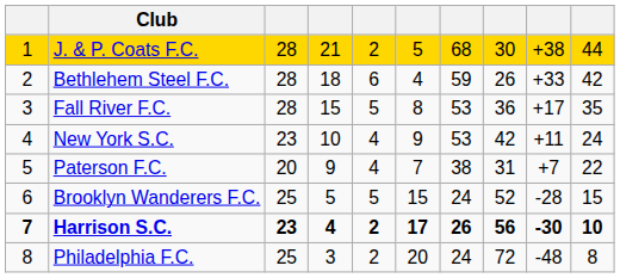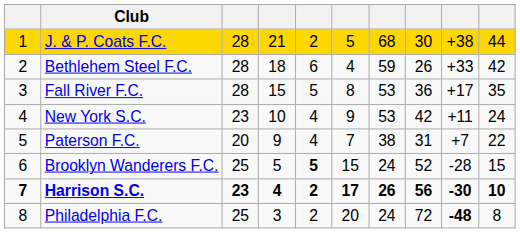Brooklyn Wanderers F.C. | column 5: normal -> bold
Philadelphia F.C. | column 9: normal -> bold
